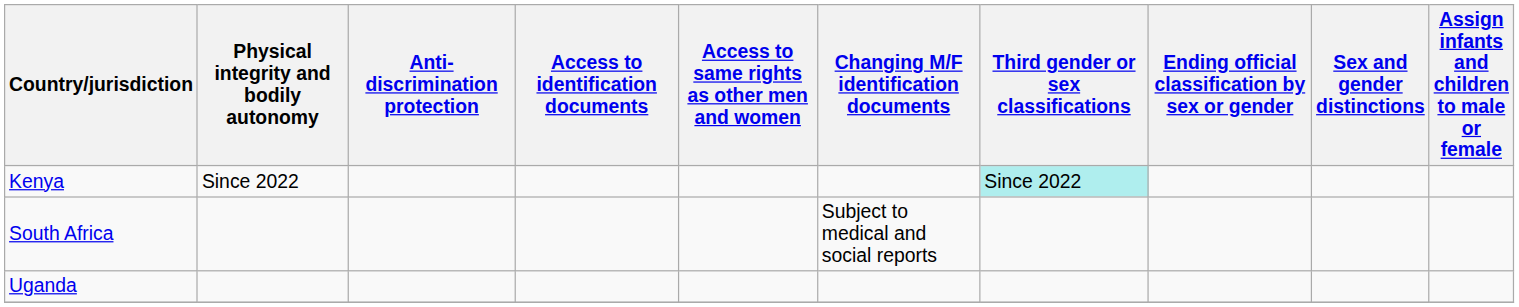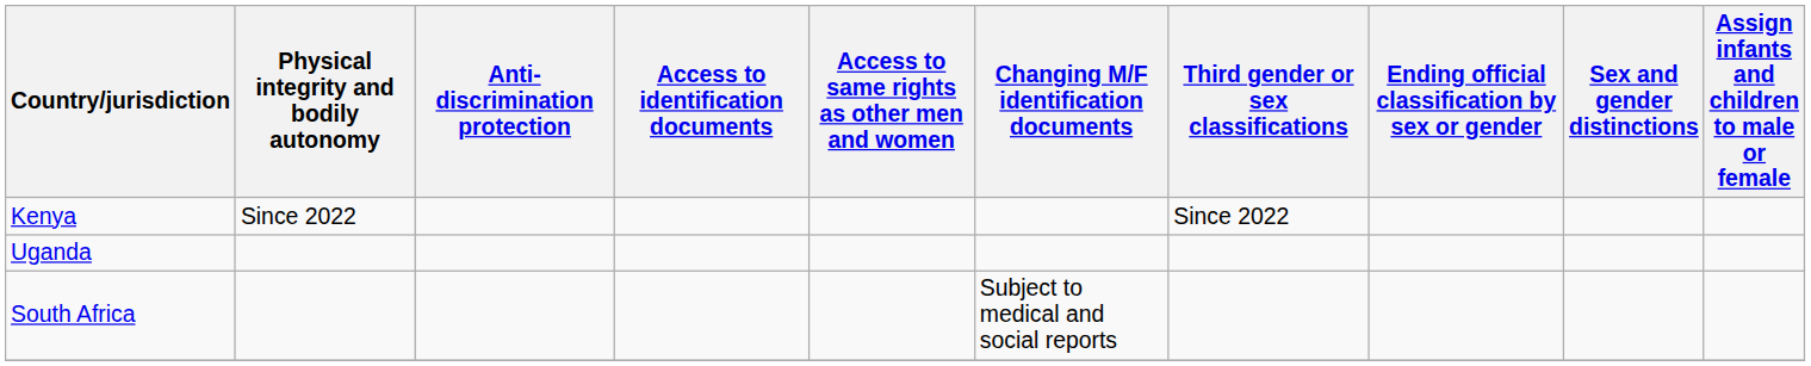Kenya | Third gender or sex classifications: paleturquoise background -> no background
rows swapped: South Africa <-> Uganda
